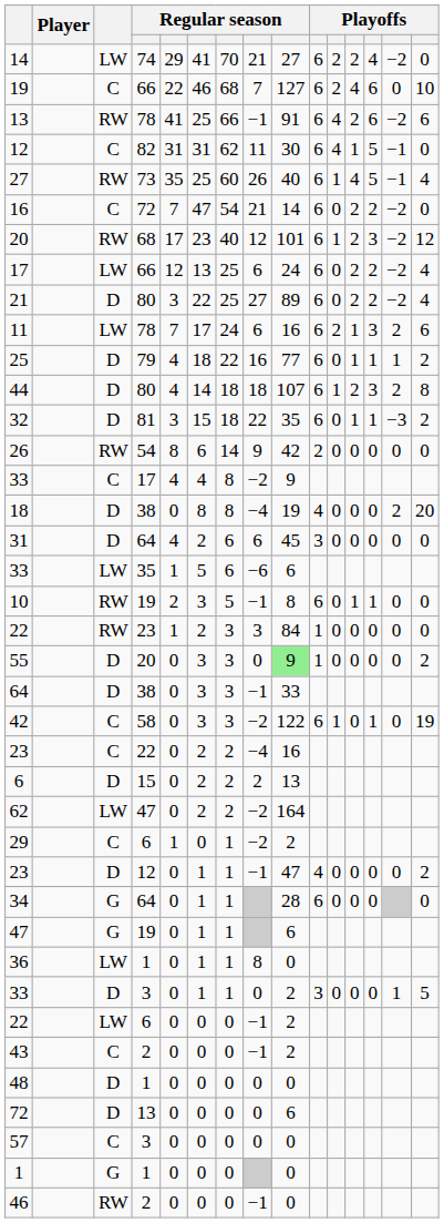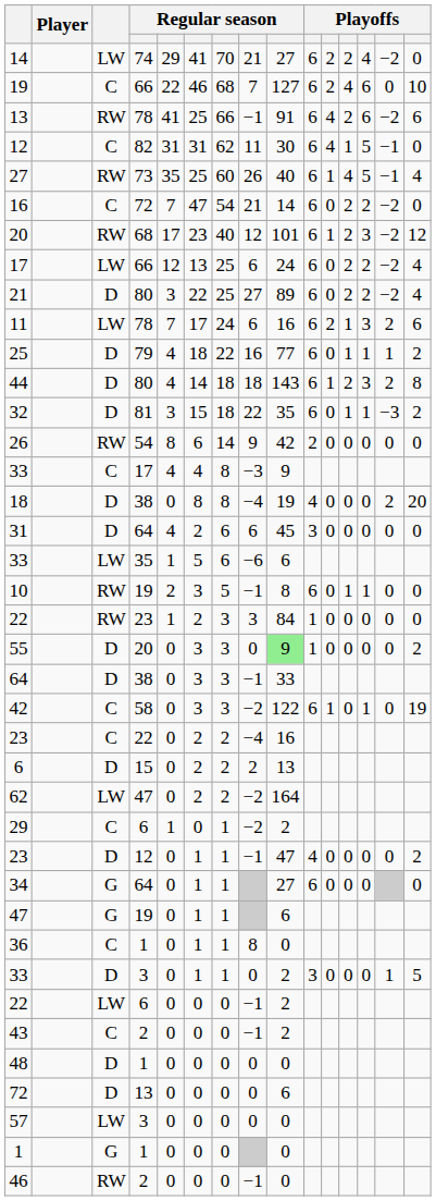44 | column 9: 107 -> 143
33 / 17 | column 8: −2 -> −3
34 | column 9: 28 -> 27
36 | column 3: LW -> C
57 | column 3: C -> LW
